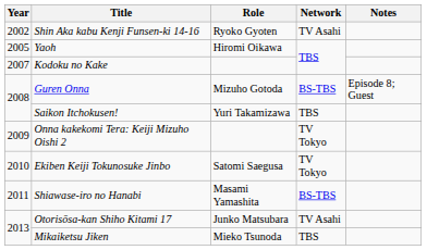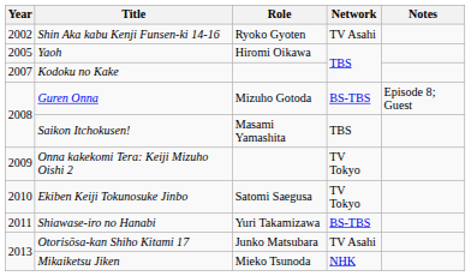Saikon Itchokusen! | Role: Yuri Takamizawa -> Masami Yamashita
Shiawase-iro no Hanabi | Role: Masami Yamashita -> Yuri Takamizawa
Mikaiketsu Jiken | Network: TBS -> NHK
